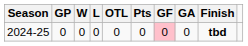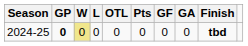2024-25 | GP: normal -> bold
2024-25 | W: no background -> khaki background
2024-25 | GF: pink background -> no background
